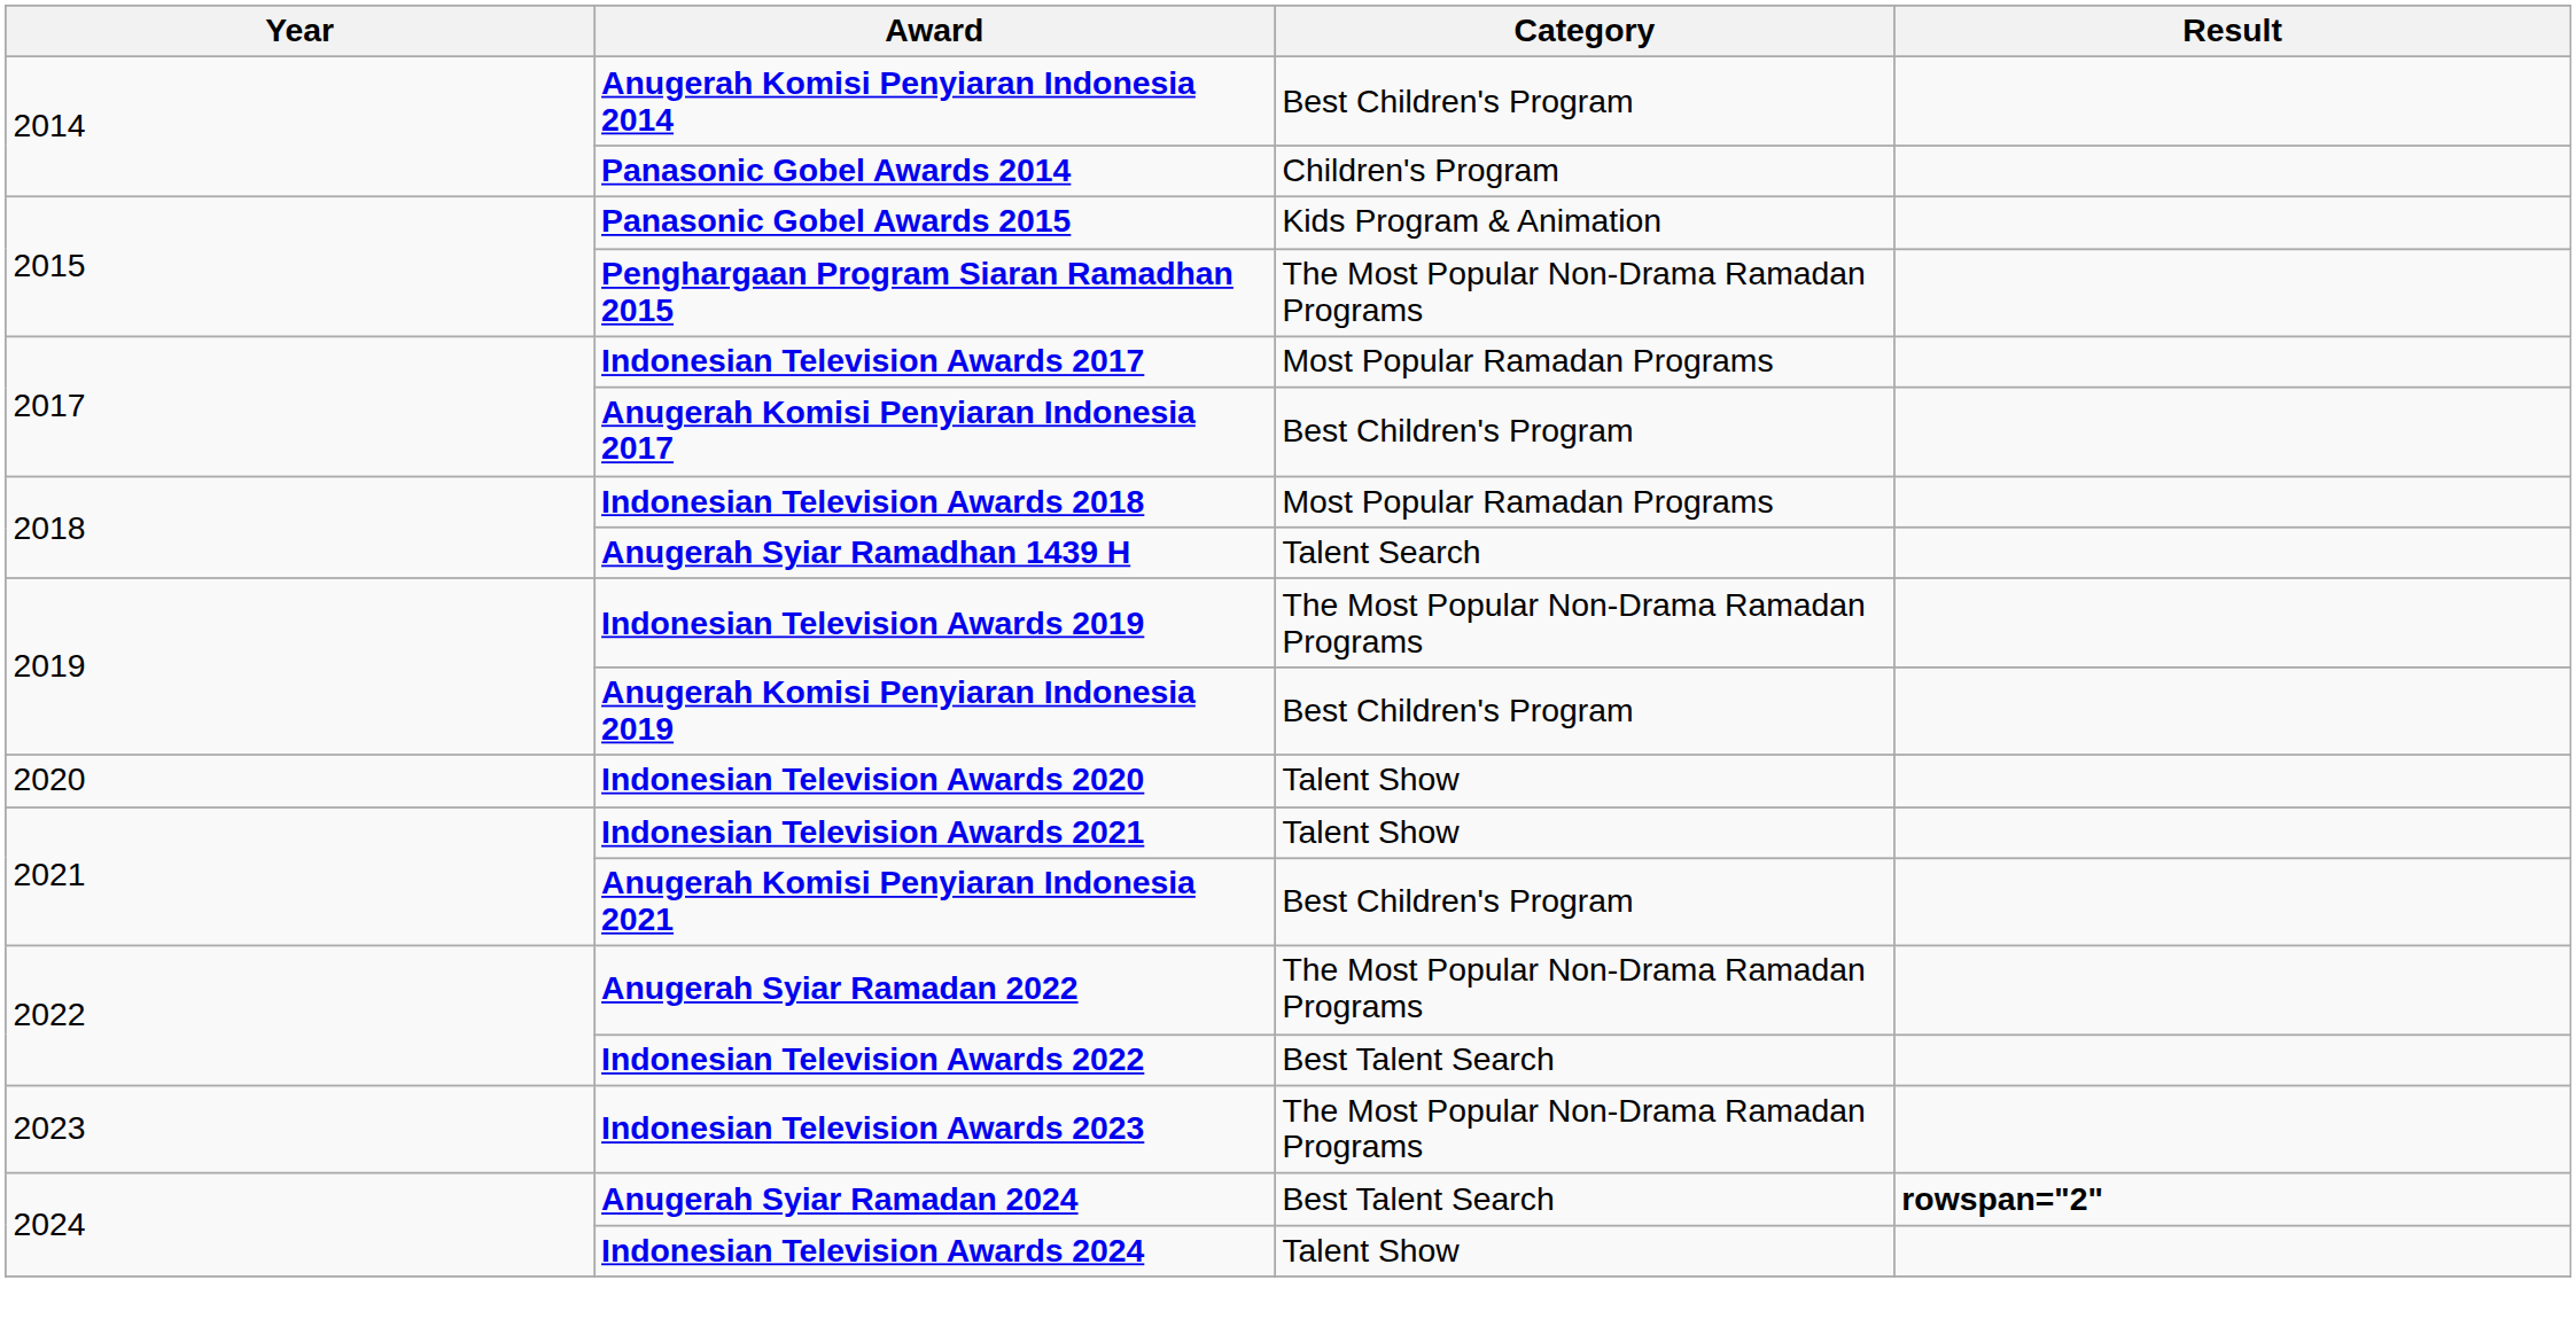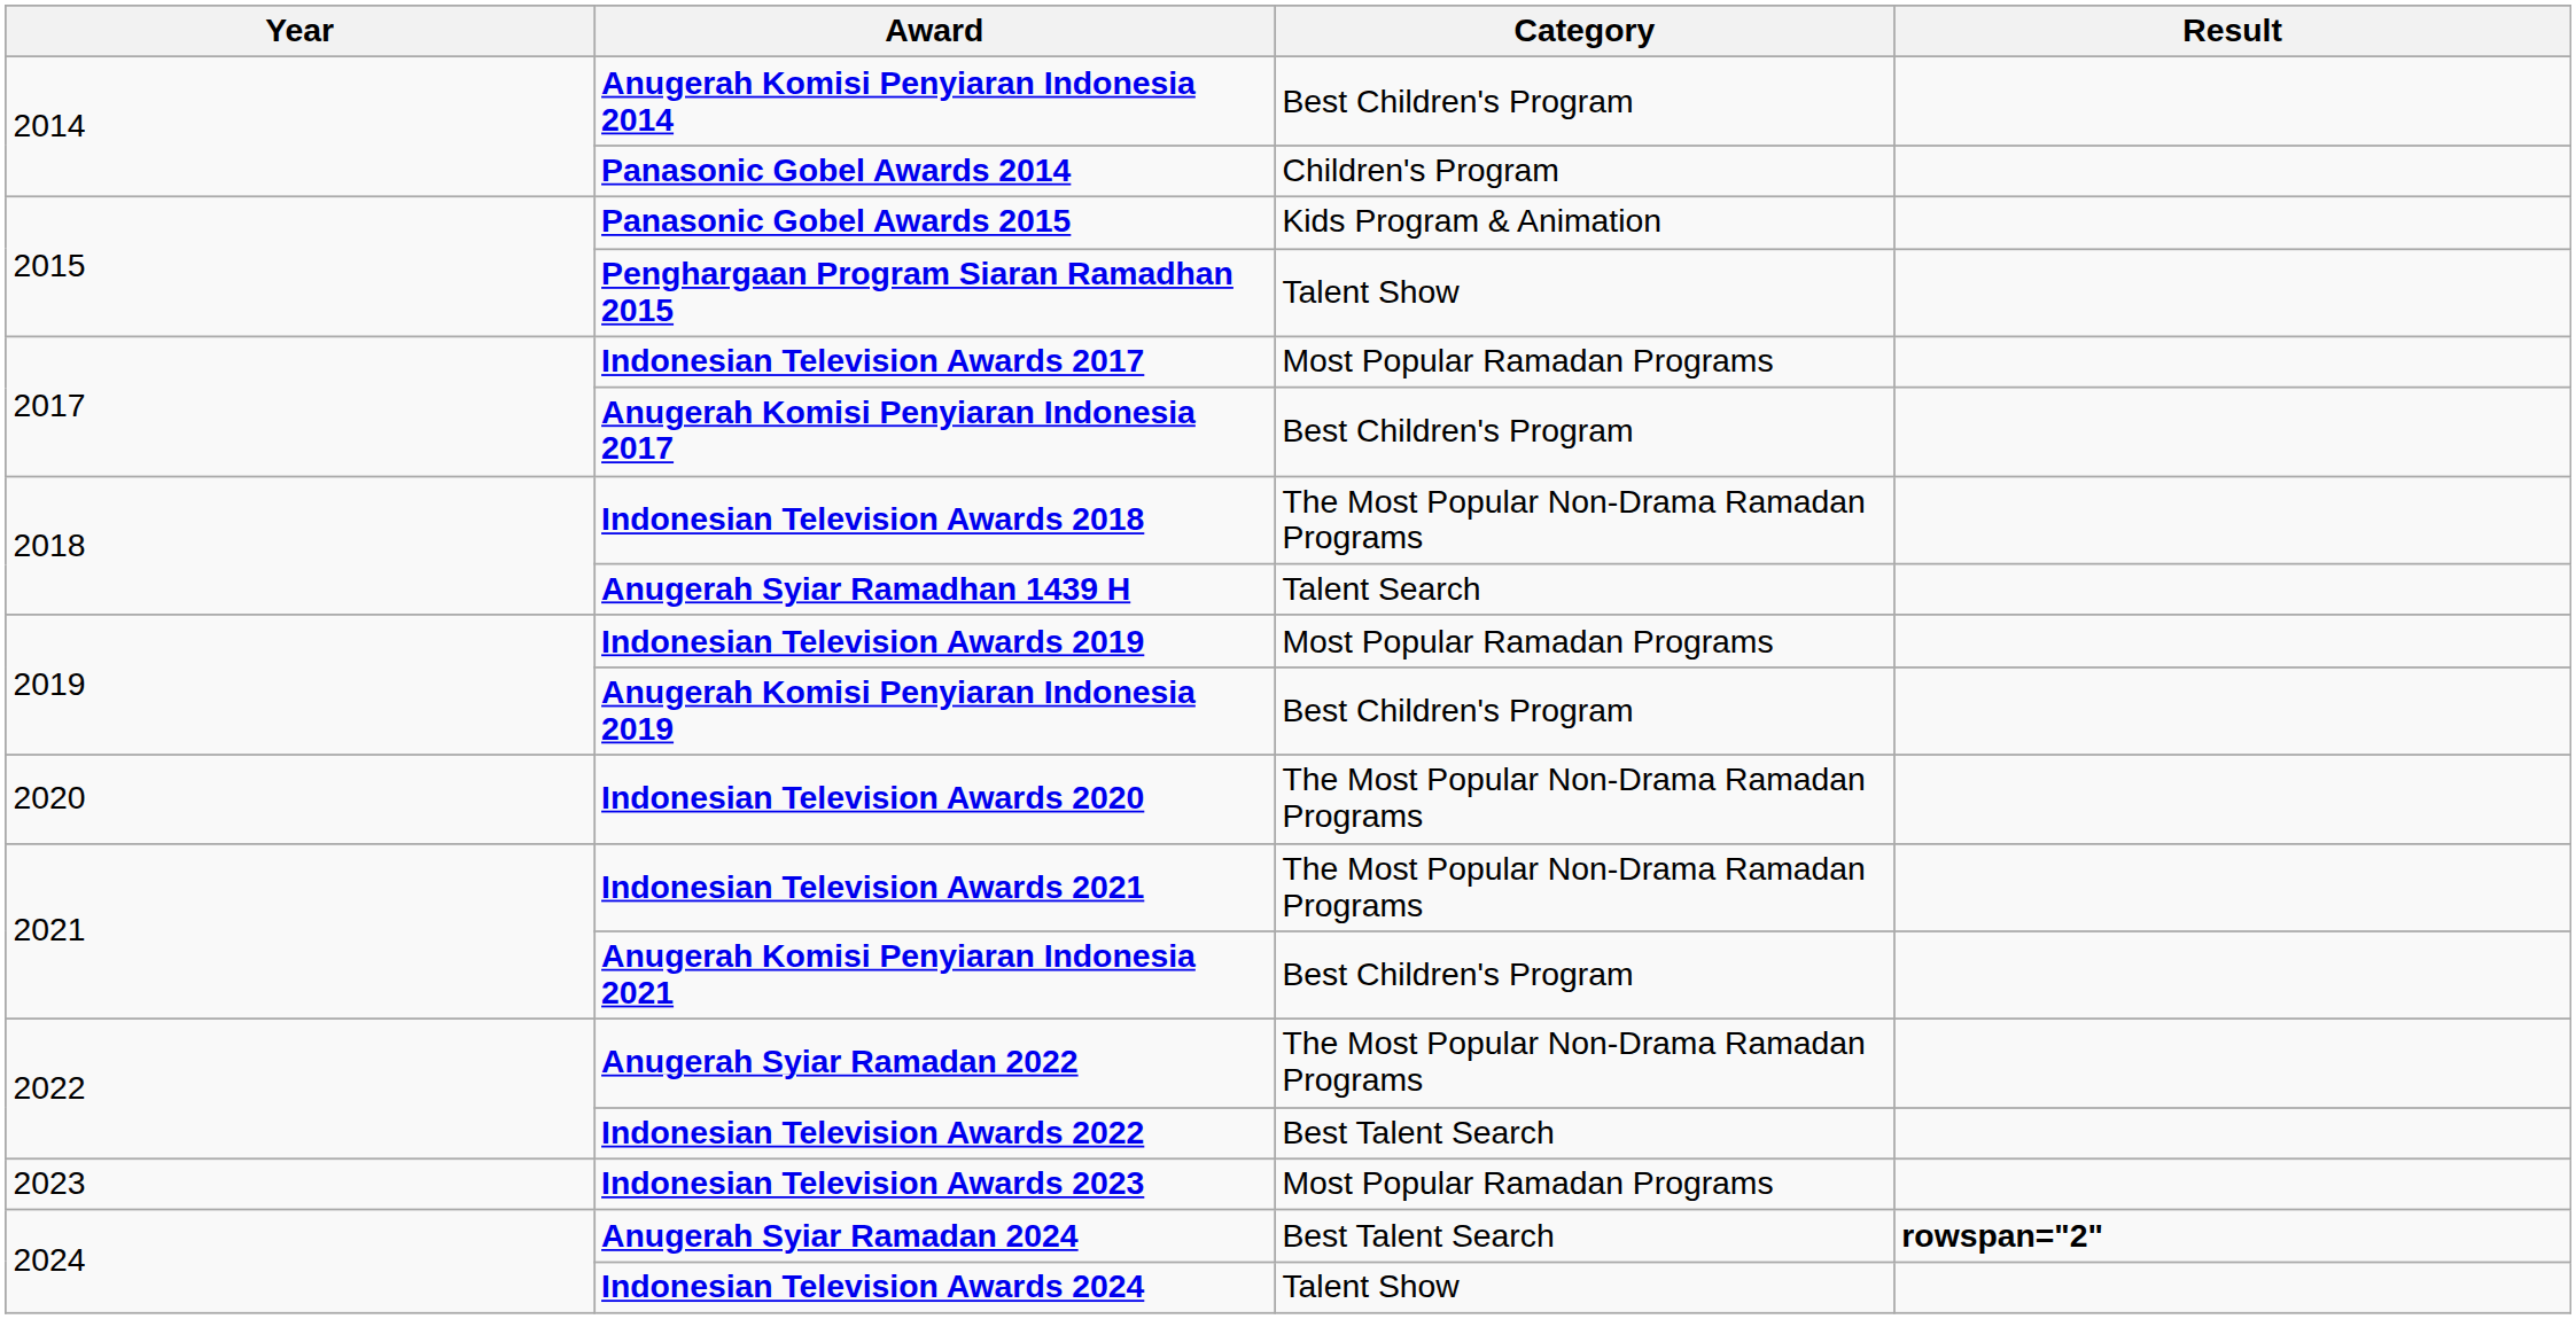Penghargaan Program Siaran Ramadhan 2015 | Category: The Most Popular Non-Drama Ramadan Programs -> Talent Show
Indonesian Television Awards 2018 | Category: Most Popular Ramadan Programs -> The Most Popular Non-Drama Ramadan Programs
Indonesian Television Awards 2019 | Category: The Most Popular Non-Drama Ramadan Programs -> Most Popular Ramadan Programs
Indonesian Television Awards 2020 | Category: Talent Show -> The Most Popular Non-Drama Ramadan Programs
Indonesian Television Awards 2021 | Category: Talent Show -> The Most Popular Non-Drama Ramadan Programs
Indonesian Television Awards 2023 | Category: The Most Popular Non-Drama Ramadan Programs -> Most Popular Ramadan Programs
